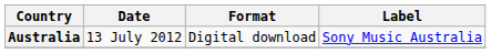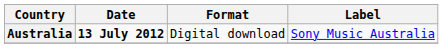Australia | Date: normal -> bold
